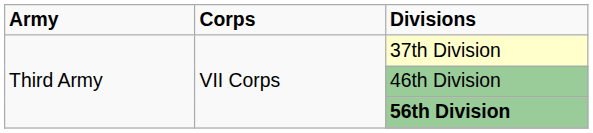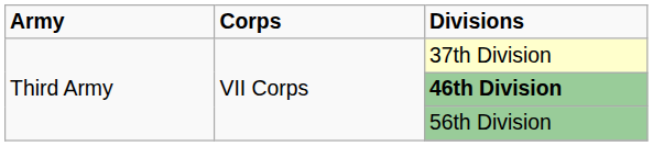46th Division | Divisions: normal -> bold
56th Division | Divisions: bold -> normal
